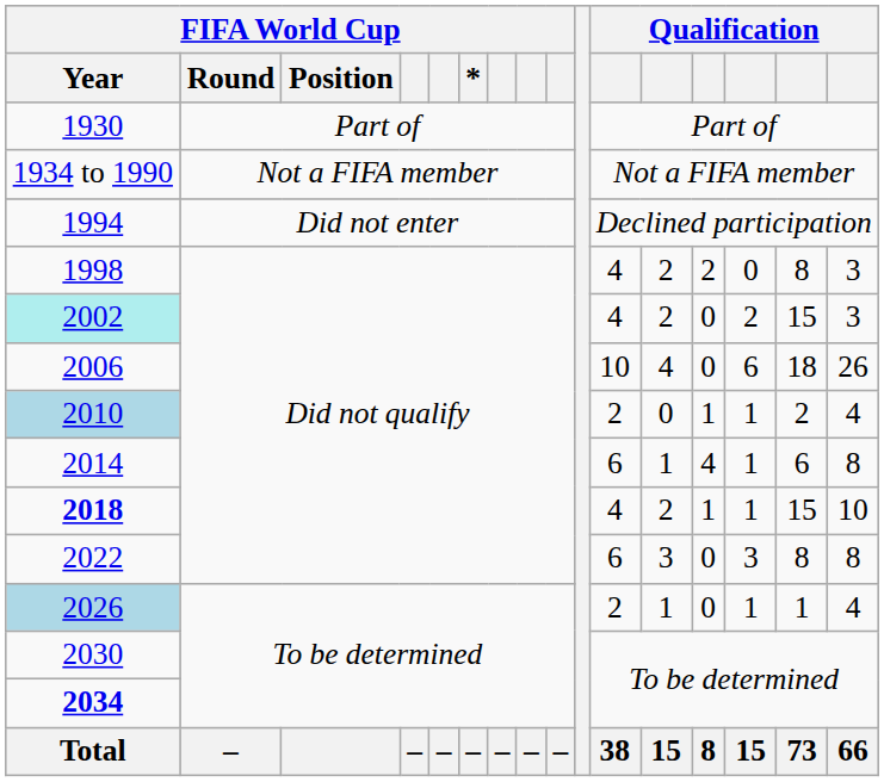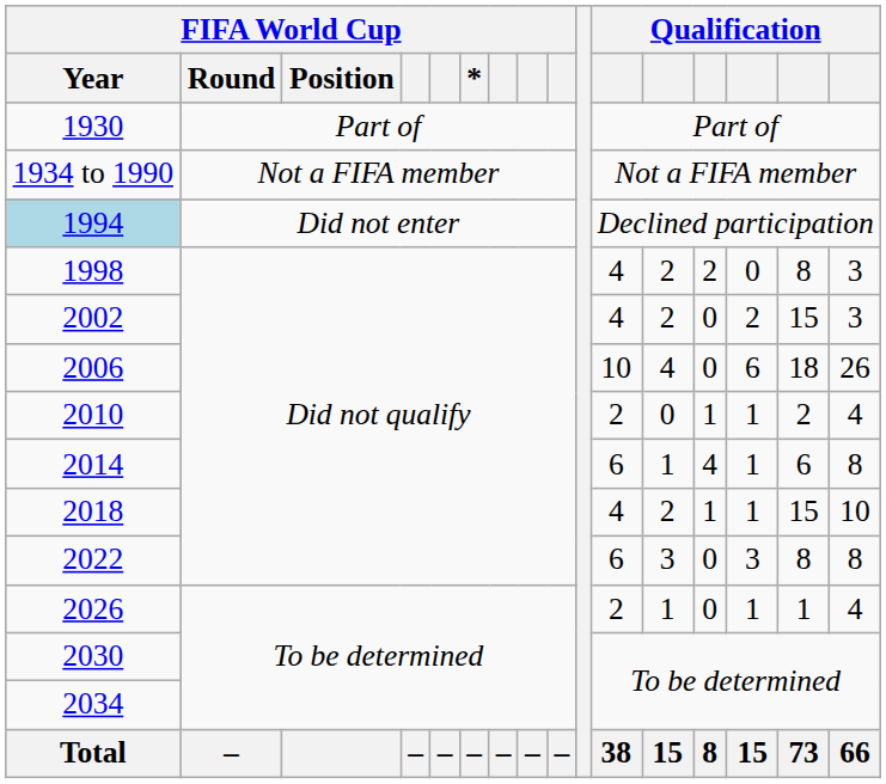1994 | FIFA World Cup / Year: no background -> lightblue background
2002 | FIFA World Cup / Year: paleturquoise background -> no background
2010 | FIFA World Cup / Year: lightblue background -> no background
2018 | FIFA World Cup / Year: bold -> normal
2026 | FIFA World Cup / Year: lightblue background -> no background
2034 | FIFA World Cup / Year: bold -> normal
